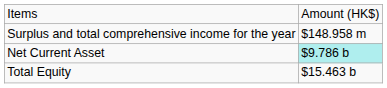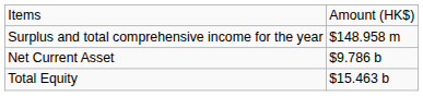Net Current Asset | column 2: paleturquoise background -> no background
